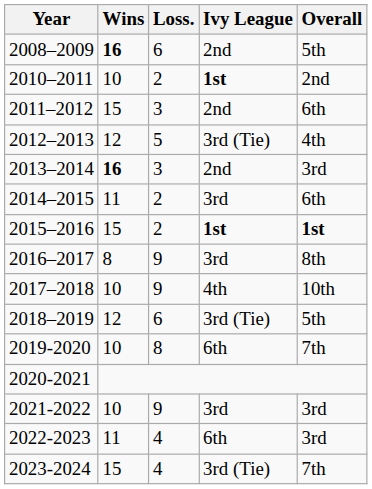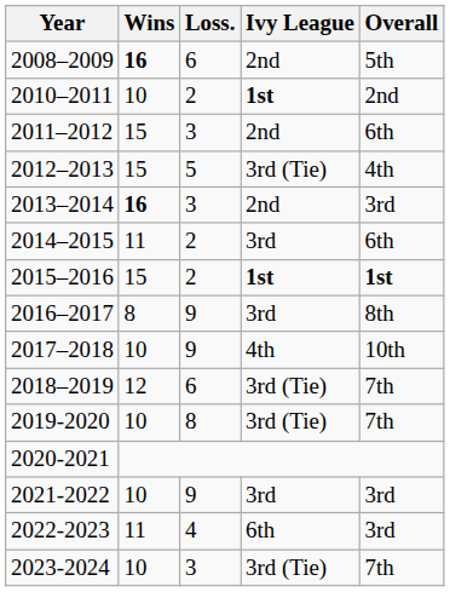2012–2013 | Wins: 12 -> 15
2018–2019 | Overall: 5th -> 7th
2019-2020 | Ivy League: 6th -> 3rd (Tie)
2023-2024 | Wins: 15 -> 10
2023-2024 | Loss.: 4 -> 3
